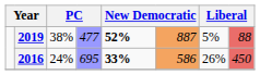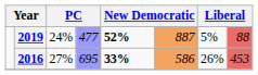2019 | column 3: 38% -> 24%
2016 | column 3: 24% -> 27%
2016 | column 8: 450 -> 453
